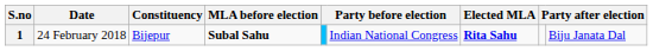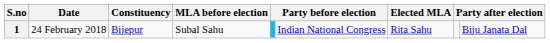1 | MLA before election: bold -> normal
1 | Elected MLA: bold -> normal
